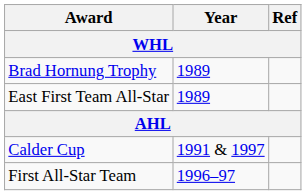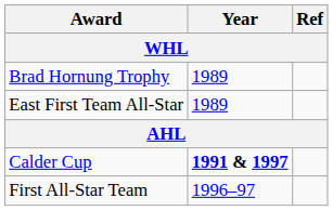Calder Cup | Year: normal -> bold
